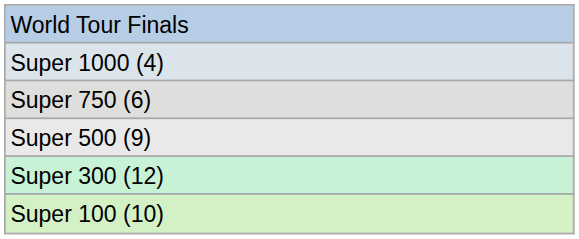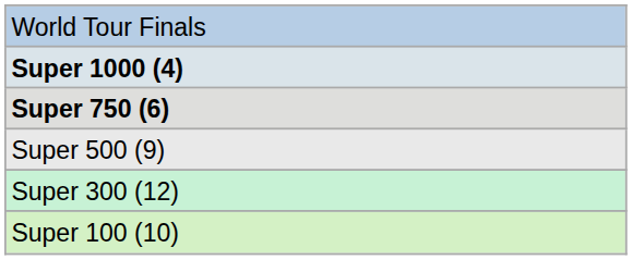row 2 | column 1: normal -> bold
row 3 | column 1: normal -> bold
